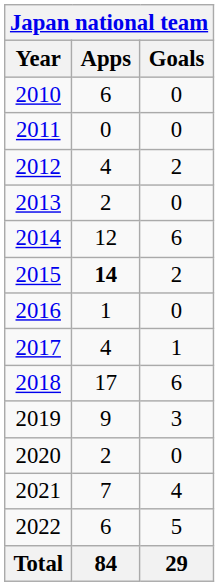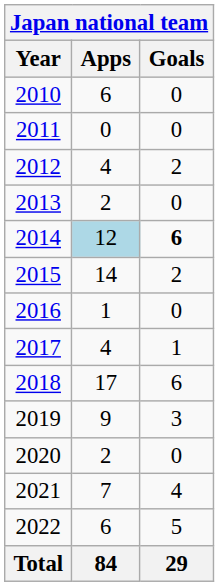2014 | Apps: no background -> lightblue background
2014 | Goals: normal -> bold
2015 | Apps: bold -> normal
